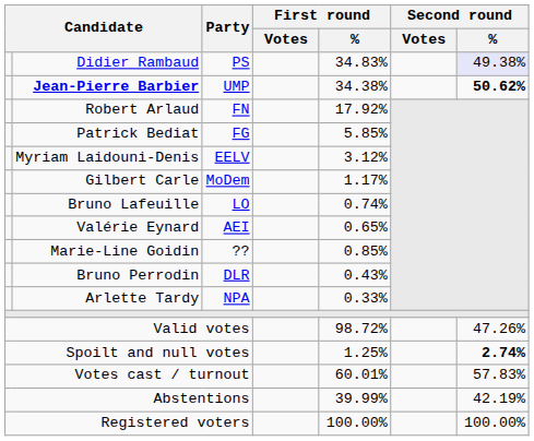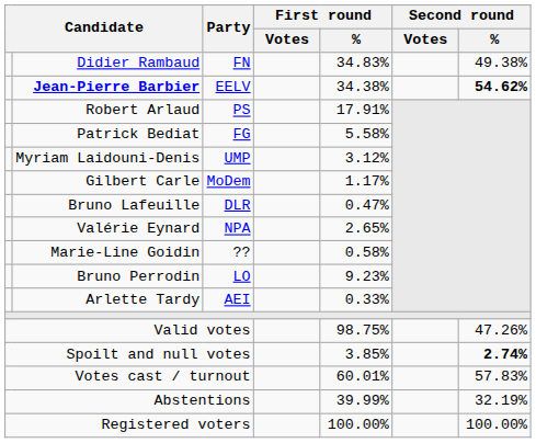Didier Rambaud | Party: PS -> FN
Didier Rambaud | Second round / %: lavender background -> no background
Jean-Pierre Barbier | Party: UMP -> EELV
Jean-Pierre Barbier | Second round / %: 50.62% -> 54.62%
Robert Arlaud | Party: FN -> PS
Robert Arlaud | First round / %: 17.92% -> 17.91%
Patrick Bediat | First round / %: 5.85% -> 5.58%
Myriam Laidouni-Denis | Party: EELV -> UMP
Bruno Lafeuille | Party: LO -> DLR
Bruno Lafeuille | First round / %: 0.74% -> 0.47%
Valérie Eynard | Party: AEI -> NPA
Valérie Eynard | First round / %: 0.65% -> 2.65%
Marie-Line Goidin | First round / %: 0.85% -> 0.58%
Bruno Perrodin | Party: DLR -> LO
Bruno Perrodin | First round / %: 0.43% -> 9.23%
Arlette Tardy | Party: NPA -> AEI
Valid votes | First round / %: 98.72% -> 98.75%
Spoilt and null votes | First round / %: 1.25% -> 3.85%
Abstentions | Second round / %: 42.19% -> 32.19%
